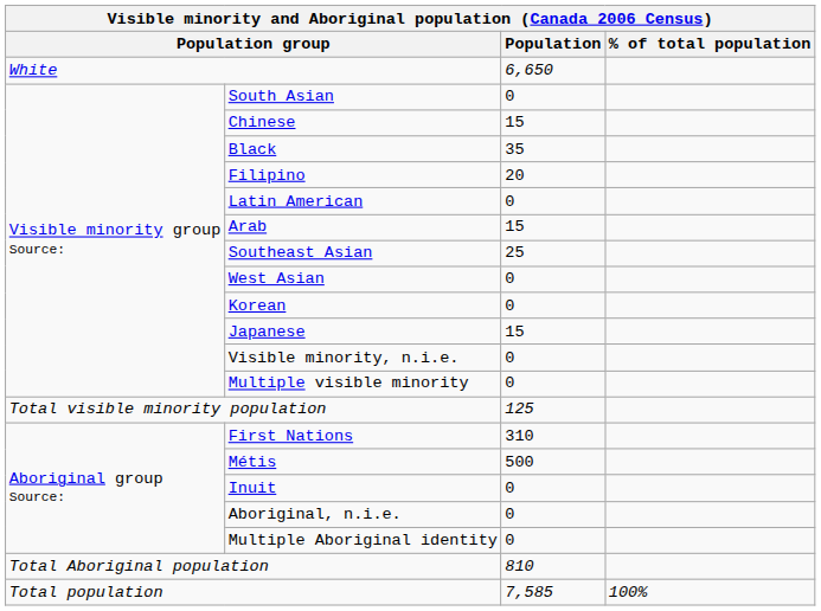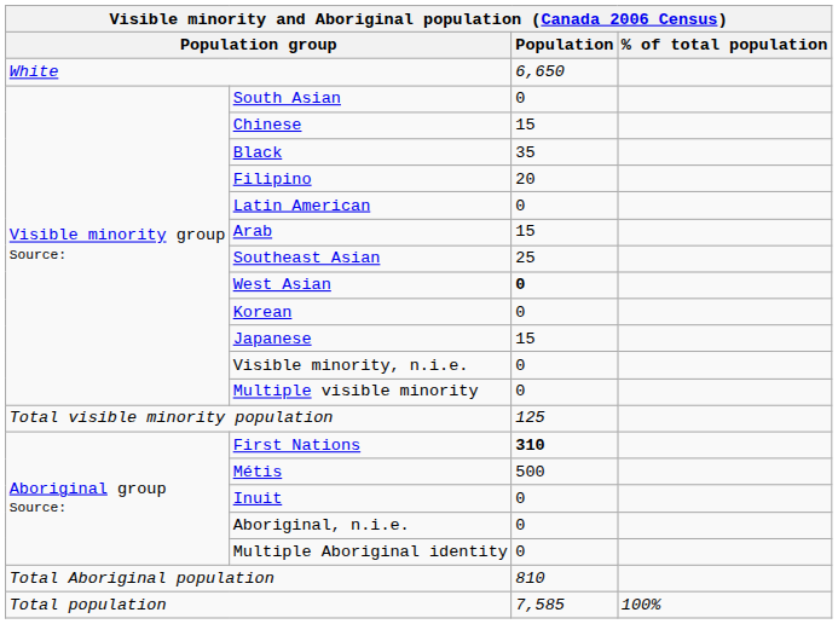West Asian | Population: normal -> bold
First Nations | Population: normal -> bold
